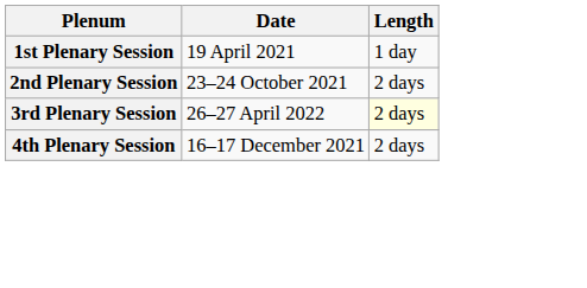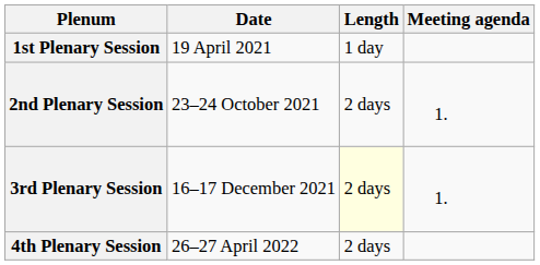+ column: Meeting agenda
3rd Plenary Session | Date: 26–27 April 2022 -> 16–17 December 2021
4th Plenary Session | Date: 16–17 December 2021 -> 26–27 April 2022
